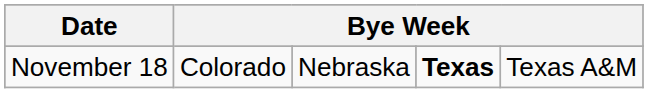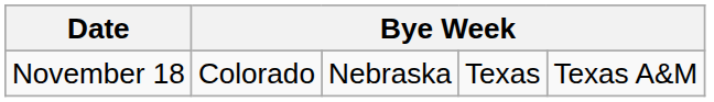November 18 | column 4: bold -> normal
